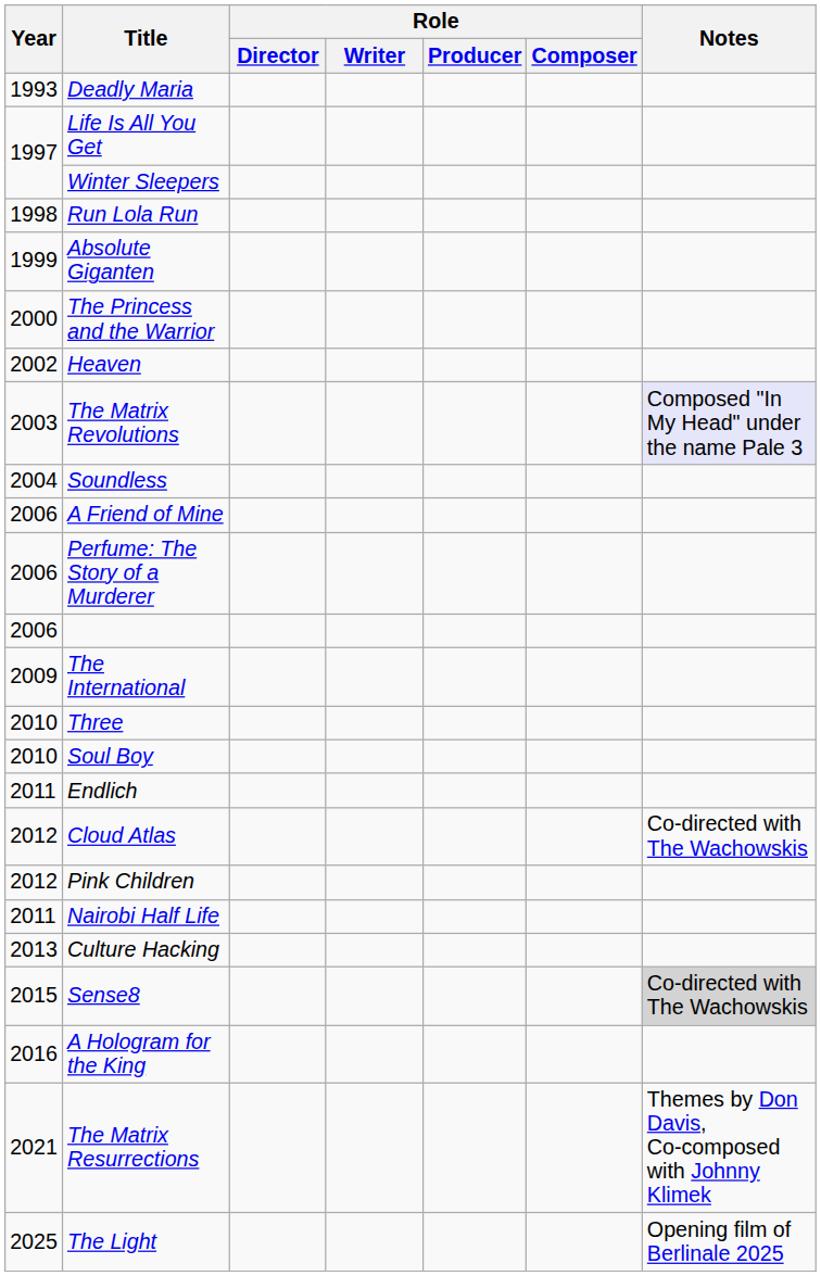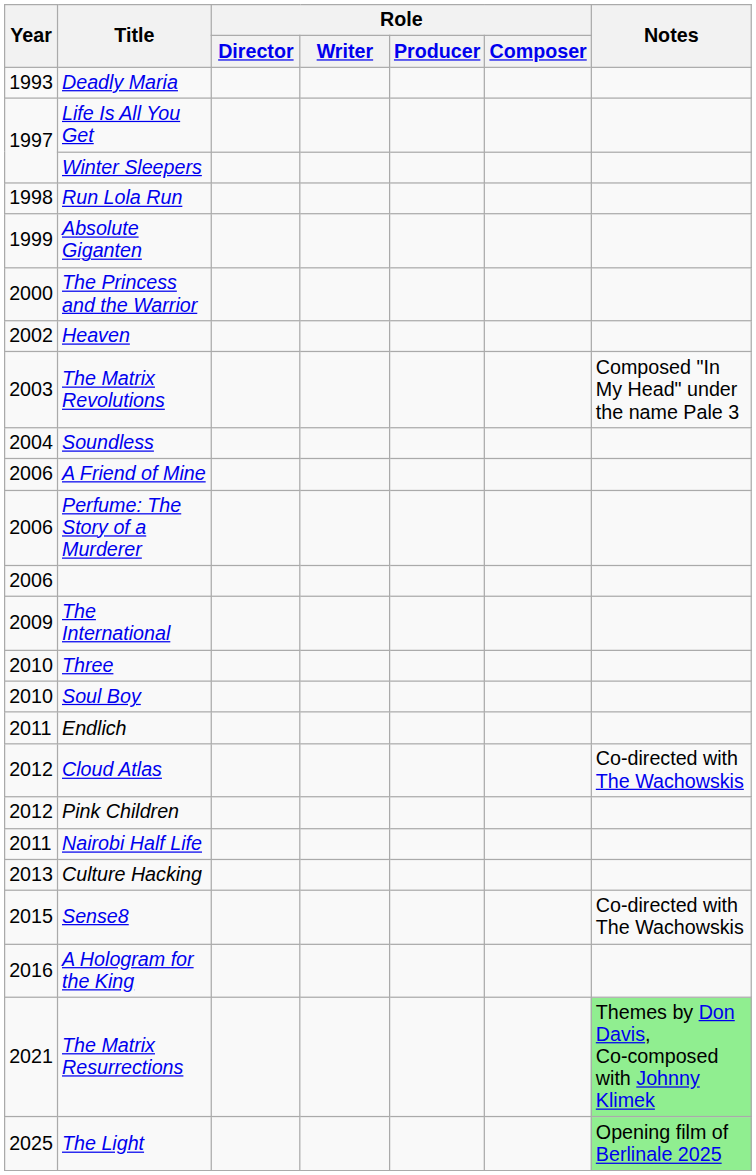The Matrix Revolutions | Notes: lavender background -> no background
Sense8 | Notes: lightgrey background -> no background
The Matrix Resurrections | Notes: no background -> lightgreen background
The Light | Notes: no background -> lightgreen background
